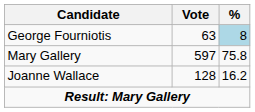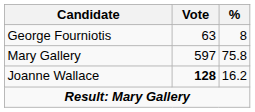George Fourniotis | %: lightblue background -> no background
Joanne Wallace | Vote: normal -> bold
